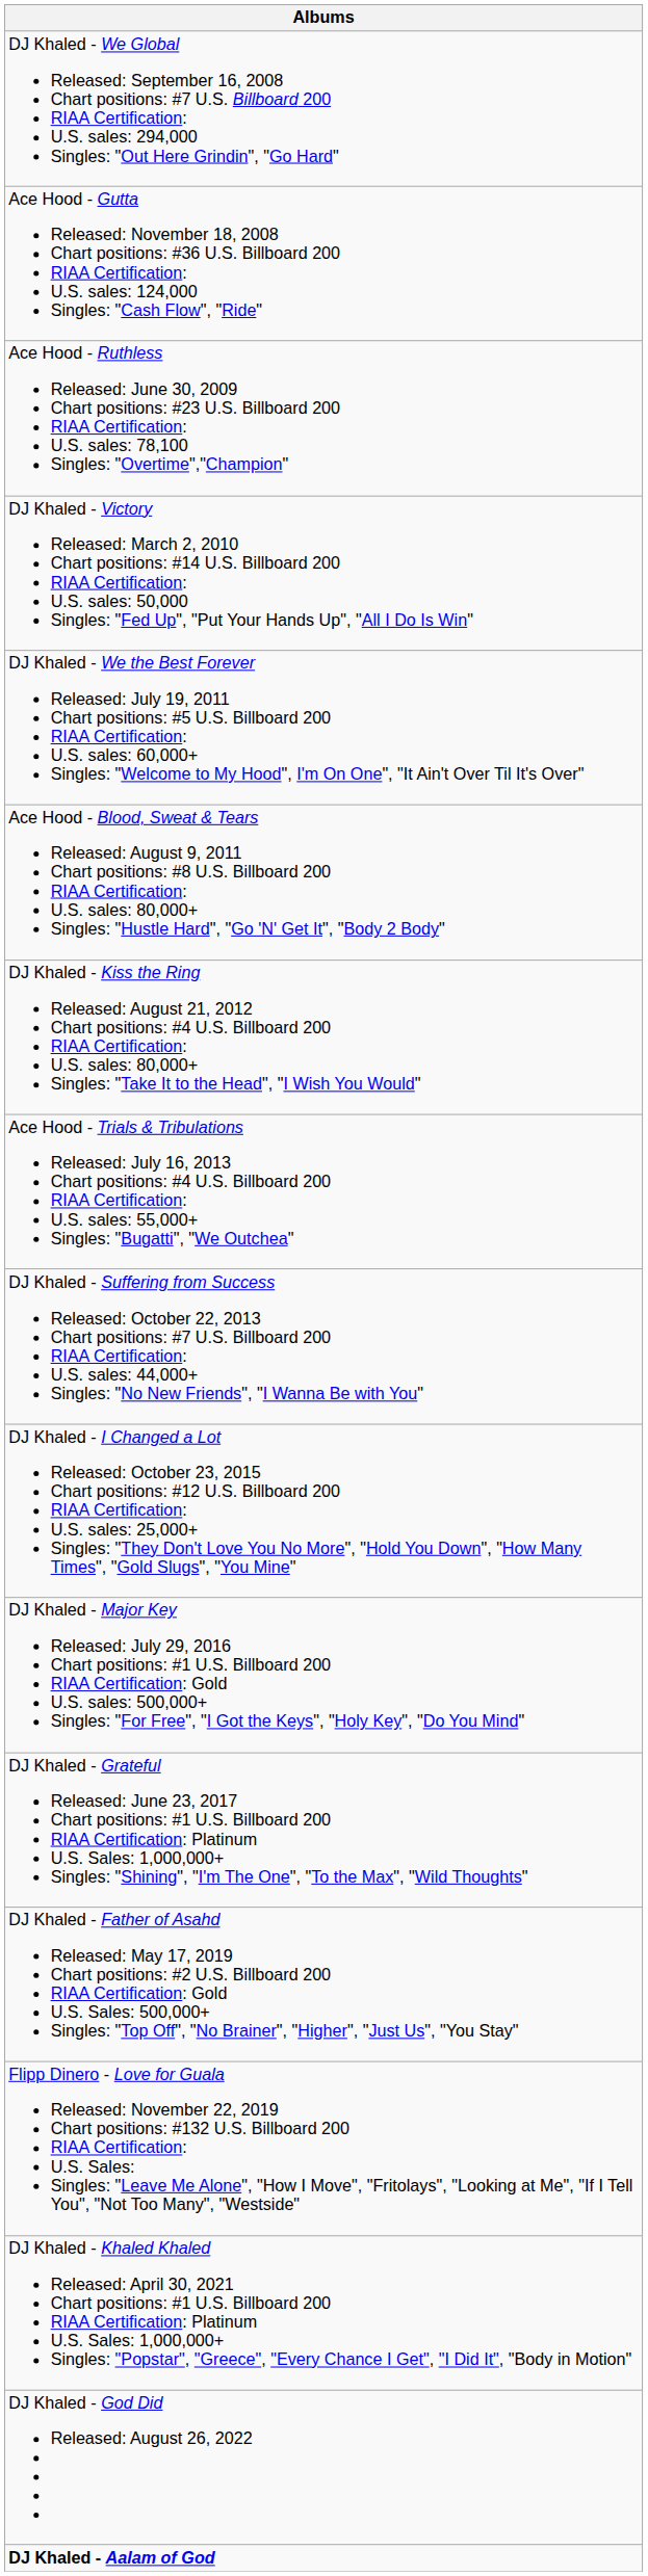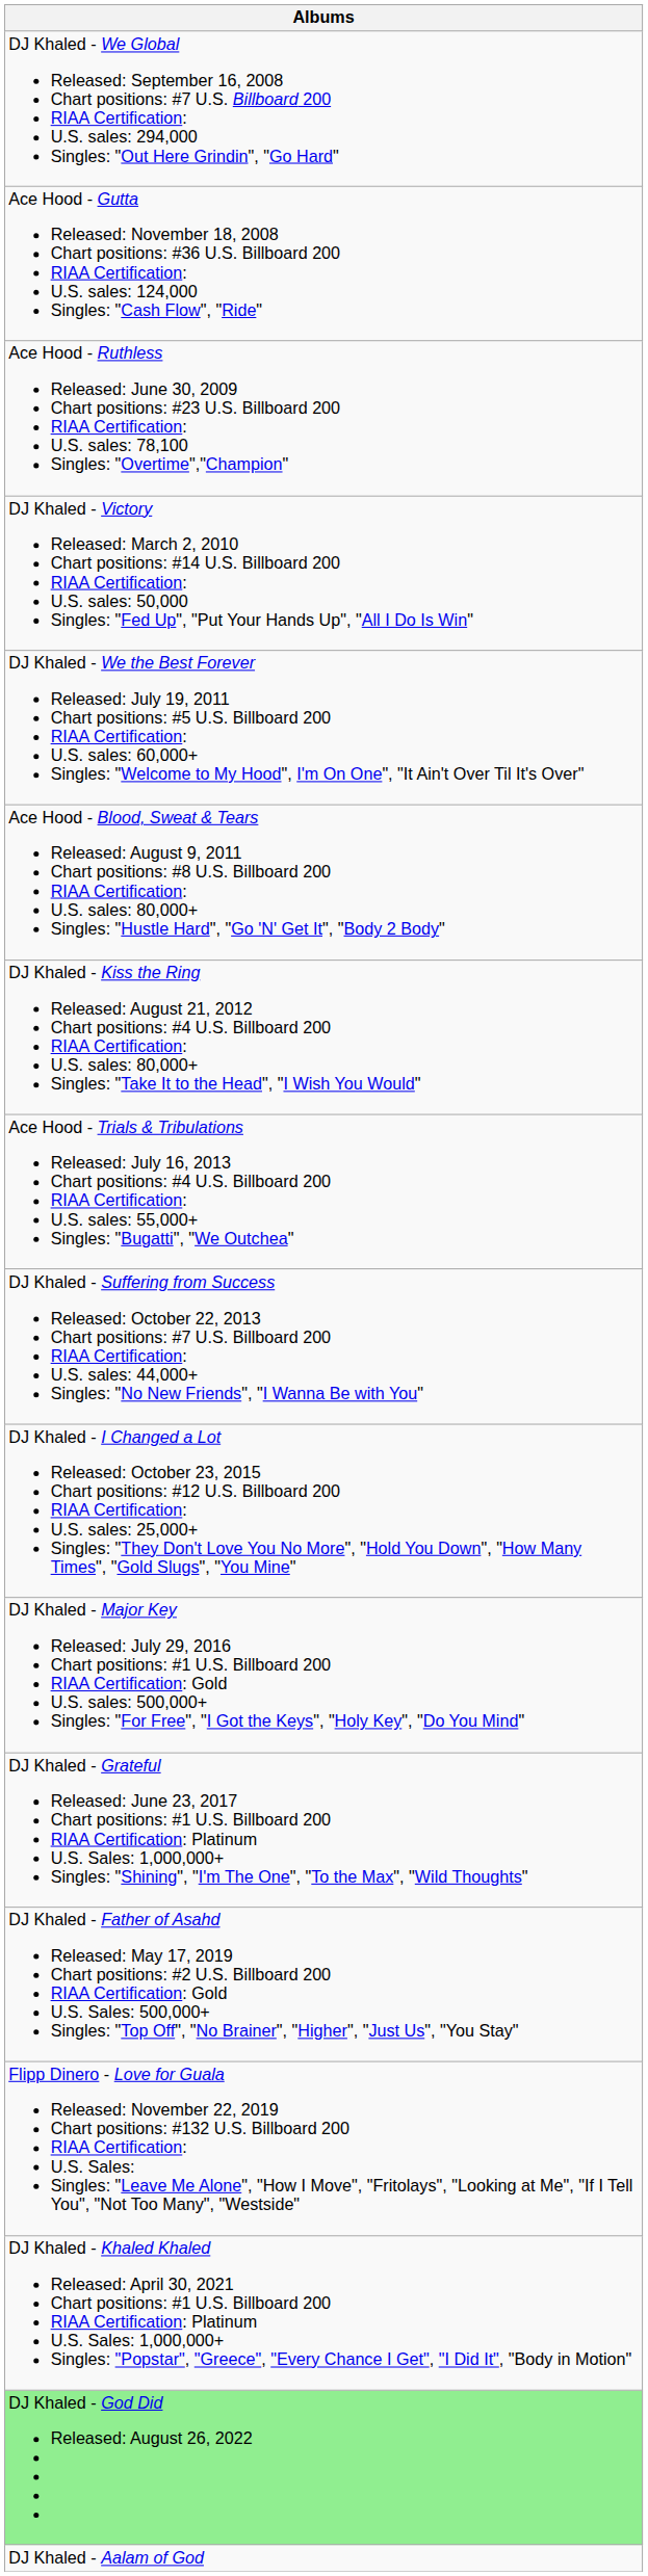row 17 | column 1: no background -> lightgreen background
row 18 | column 1: bold -> normal
